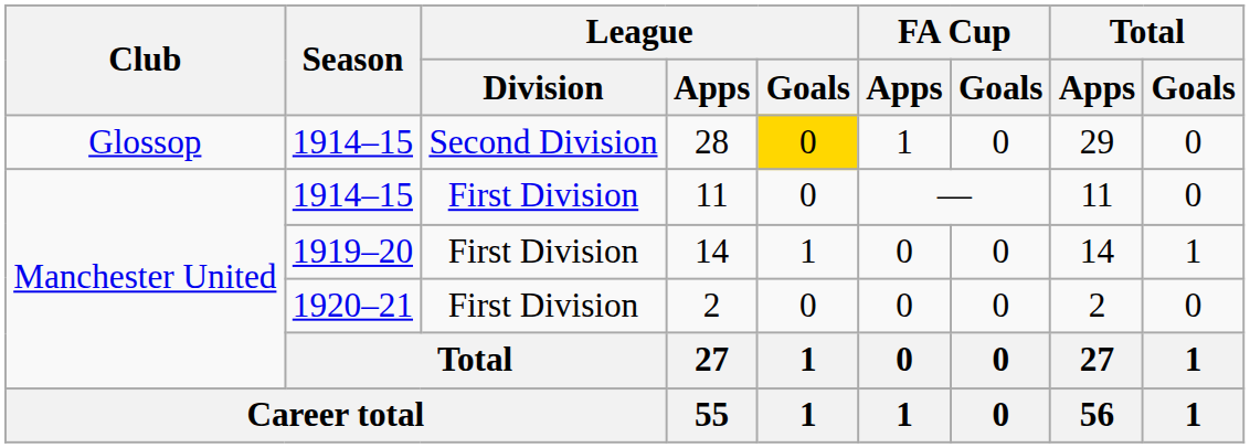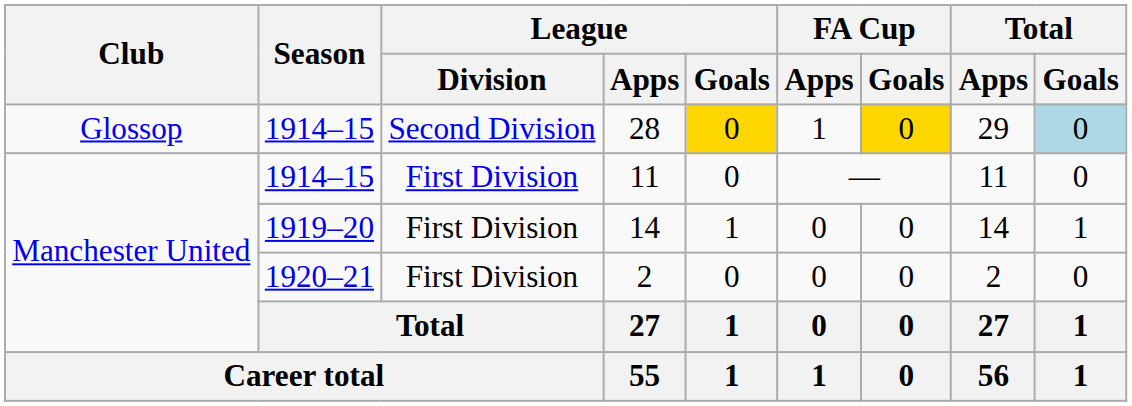28 | FA Cup / Goals: no background -> gold background
28 | Total / Goals: no background -> lightblue background
